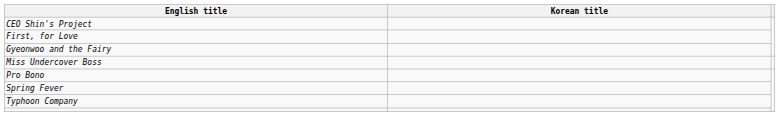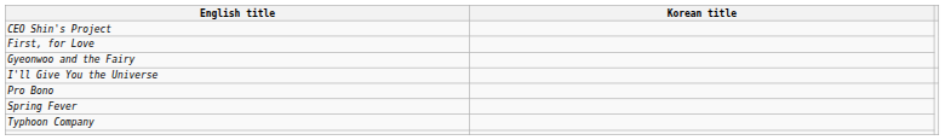+ row: I'll Give You the Universe
- row: Miss Undercover Boss
